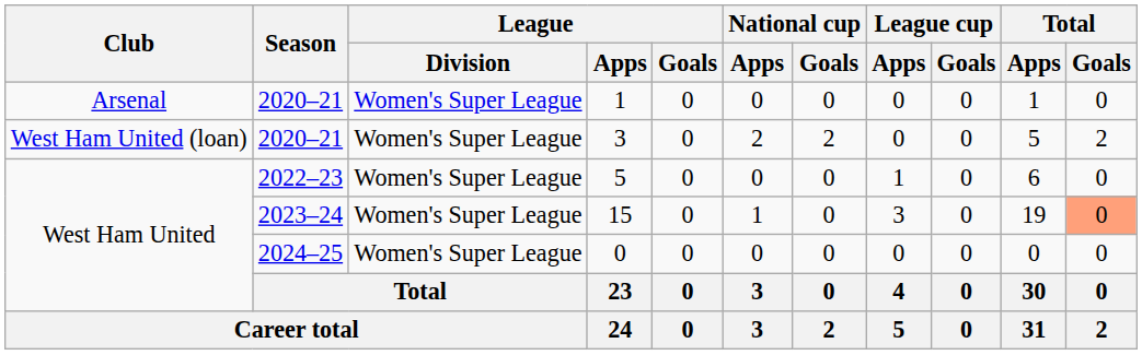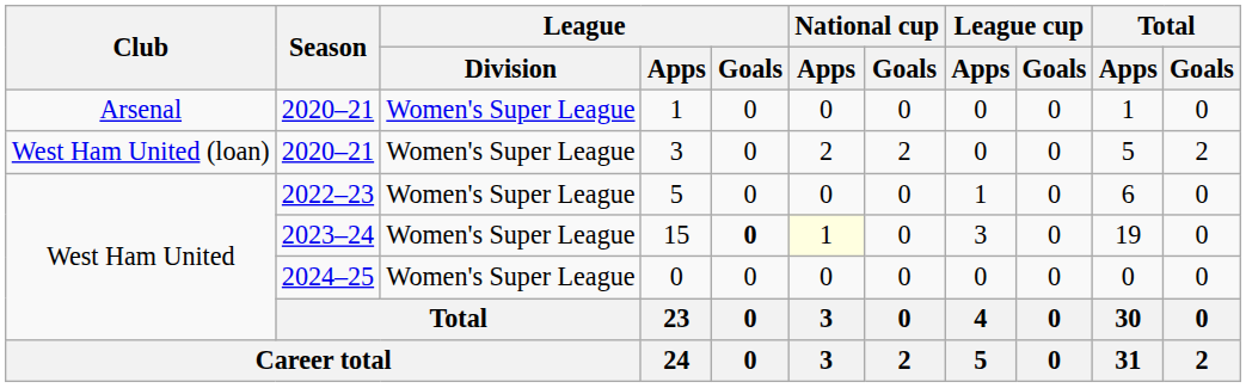15 | League / Goals: normal -> bold
15 | National cup / Apps: no background -> lightyellow background
15 | Total / Goals: lightsalmon background -> no background
